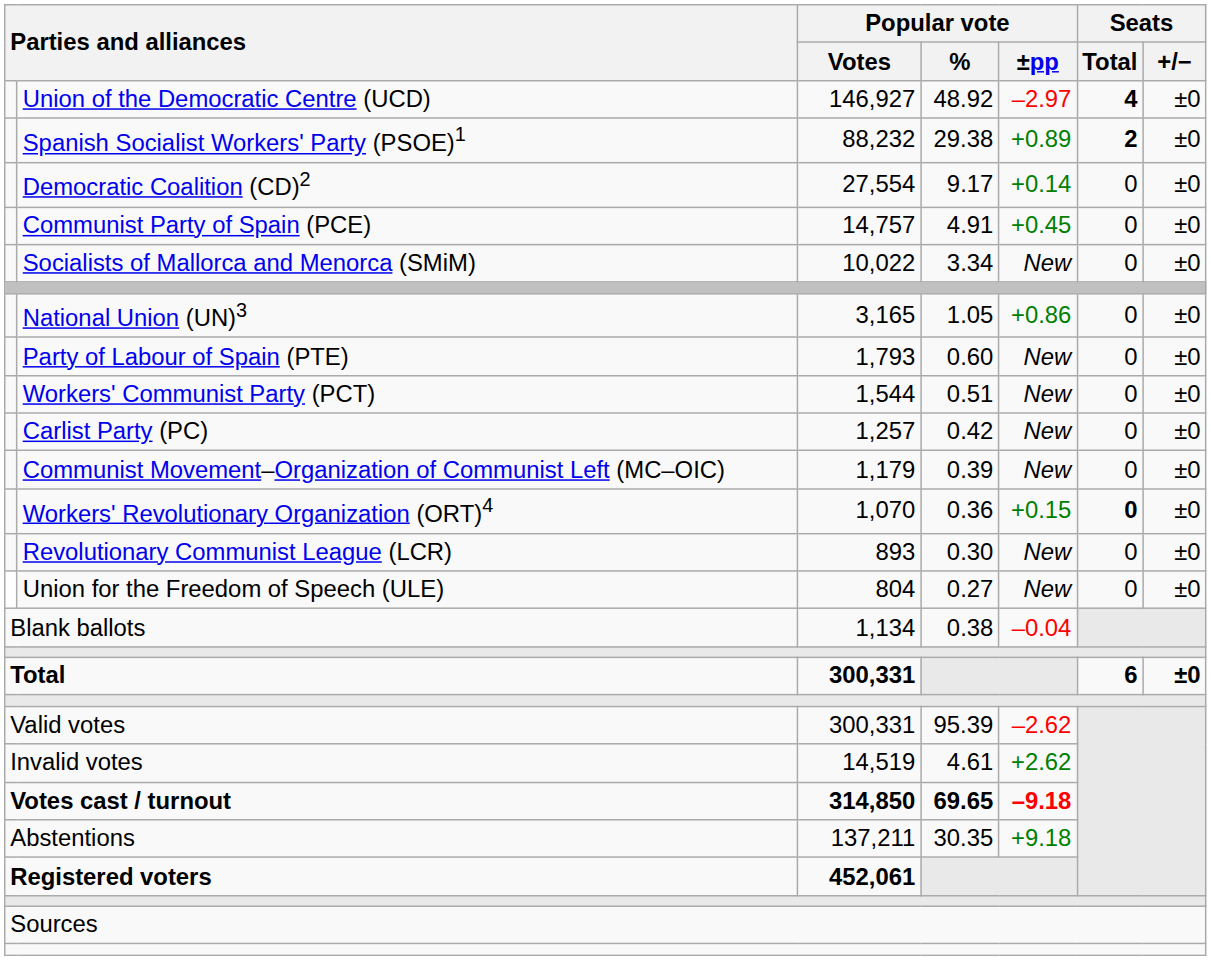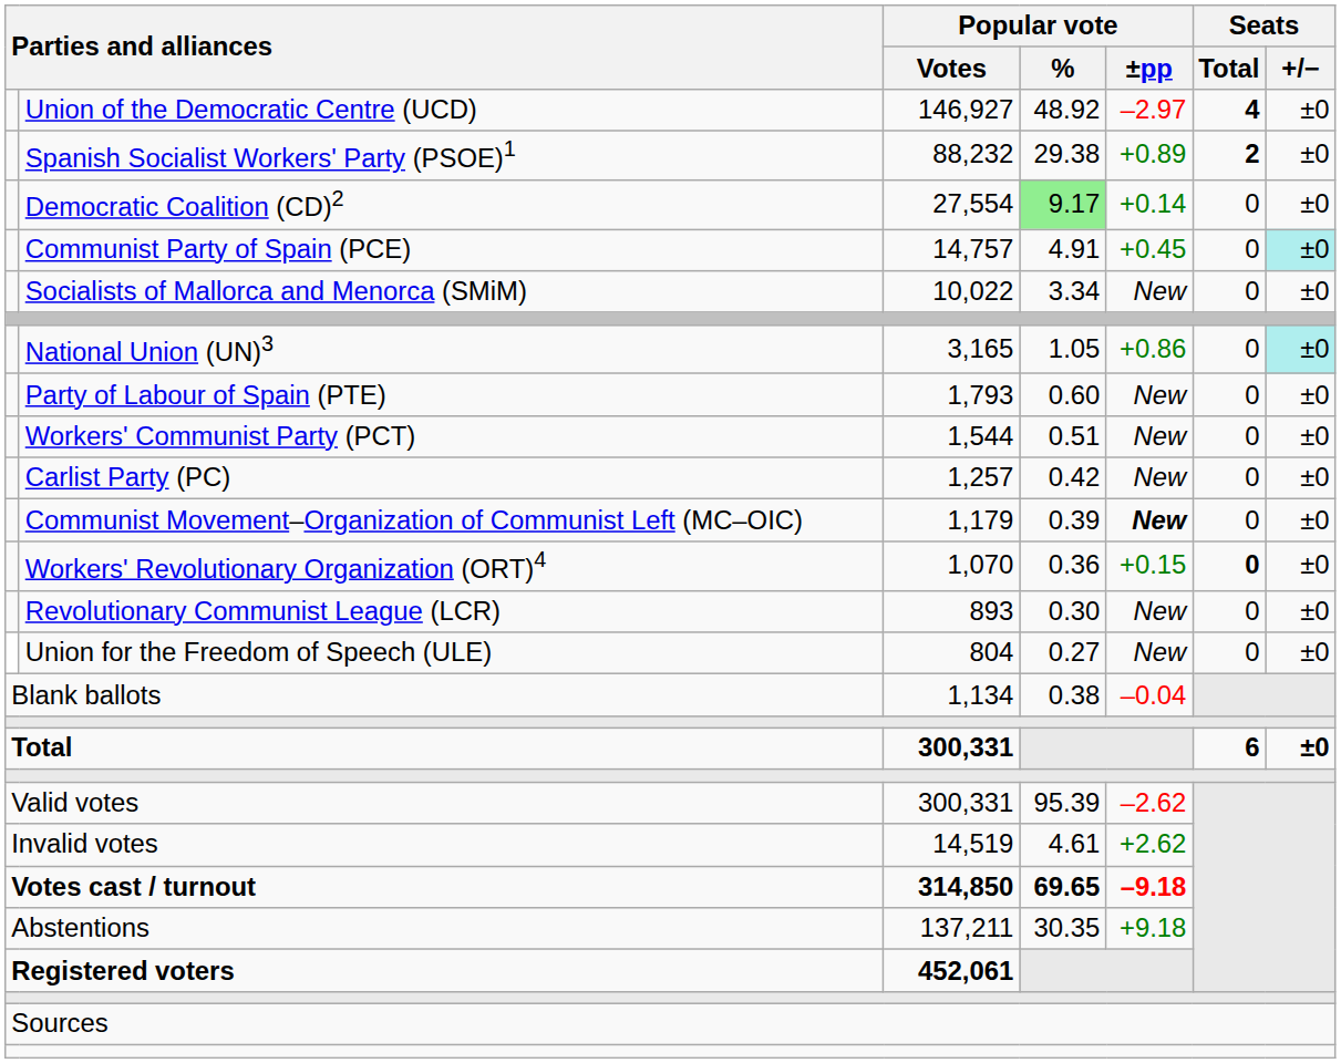Democratic Coalition (CD)2 | Popular vote / %: no background -> lightgreen background
Communist Party of Spain (PCE) | Seats / +/−: no background -> paleturquoise background
National Union (UN)3 | Seats / +/−: no background -> paleturquoise background
Communist Movement–Organization of Communist Left (MC–OIC) | Popular vote / ±pp: normal -> bold
